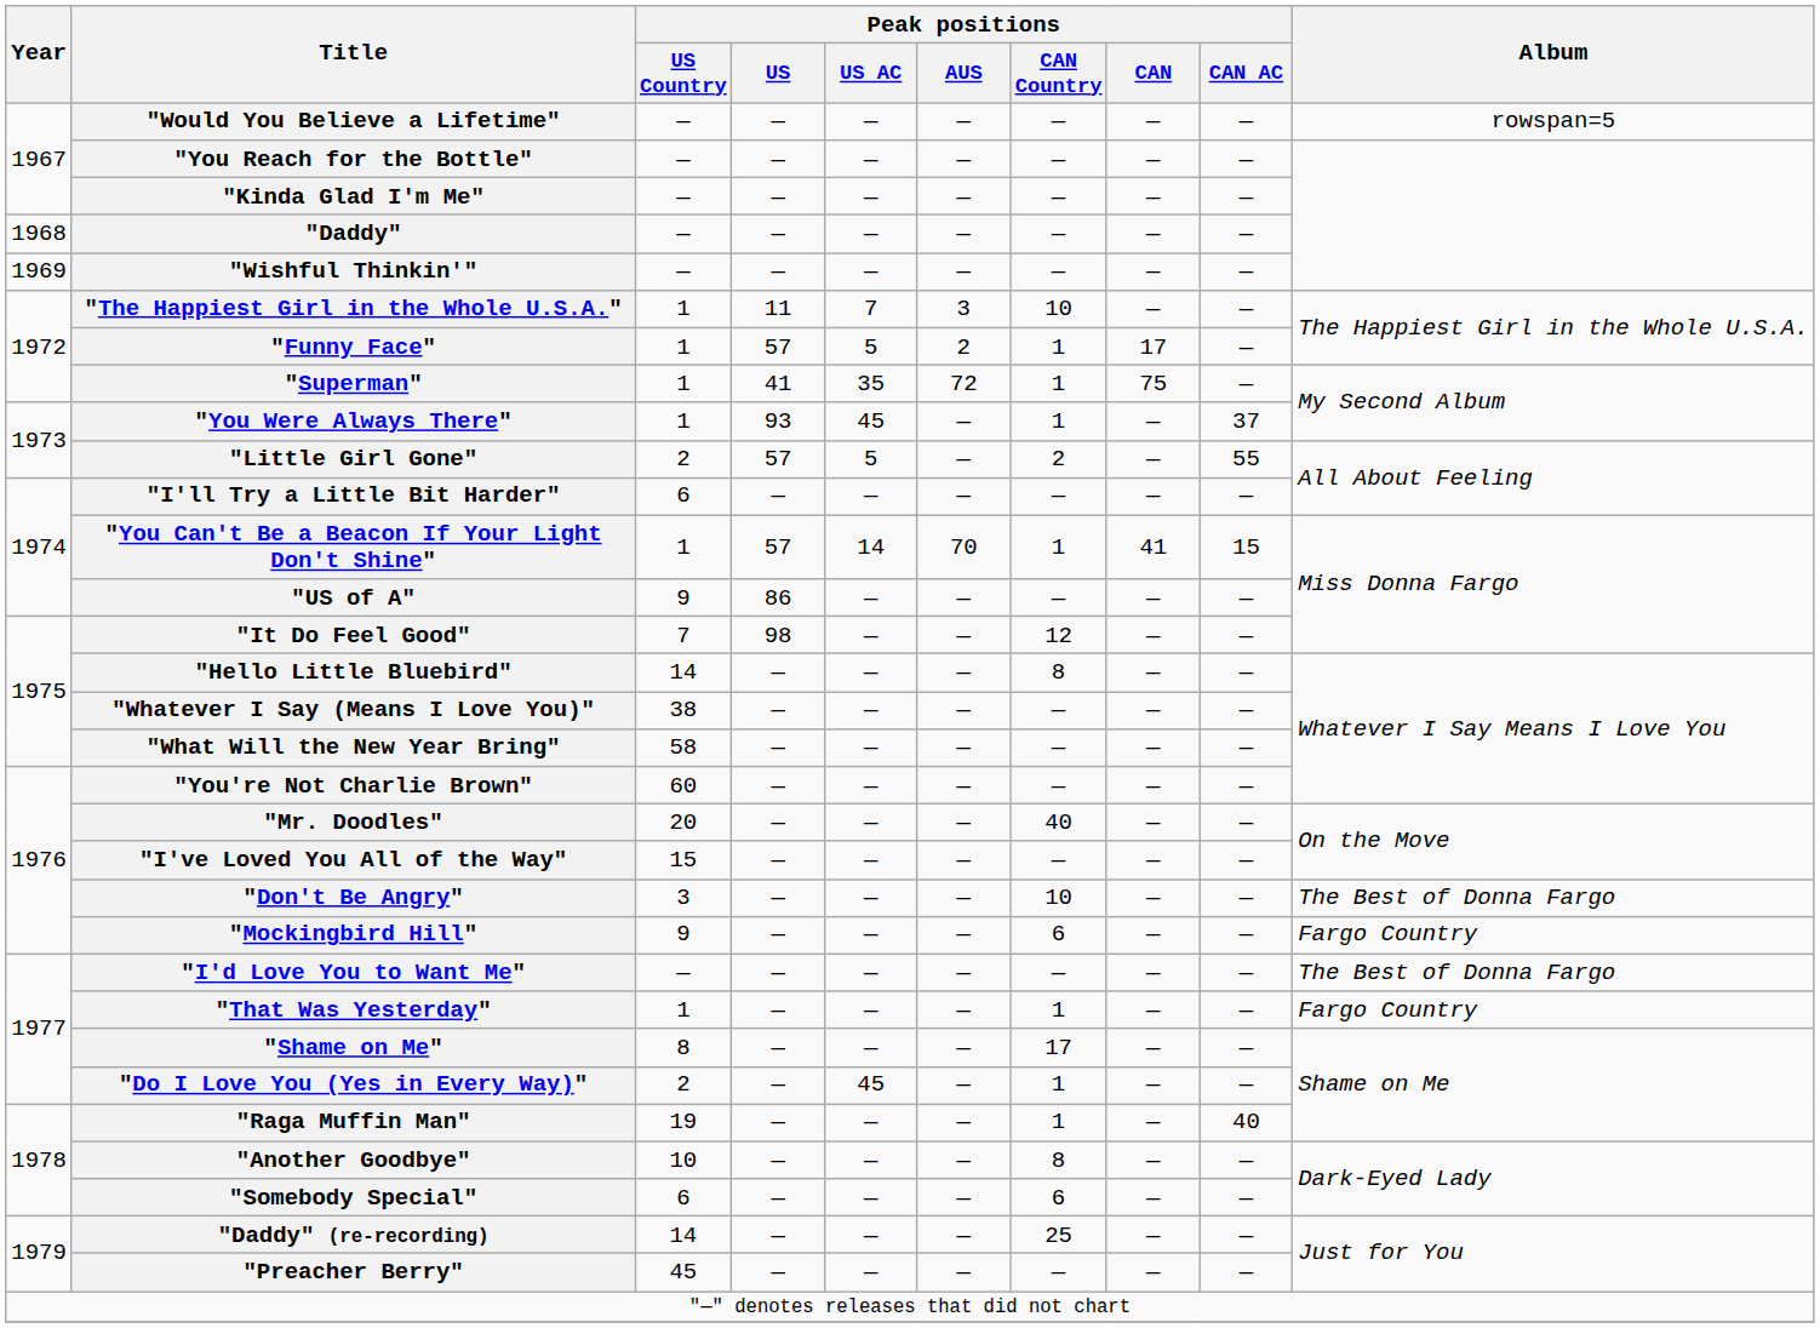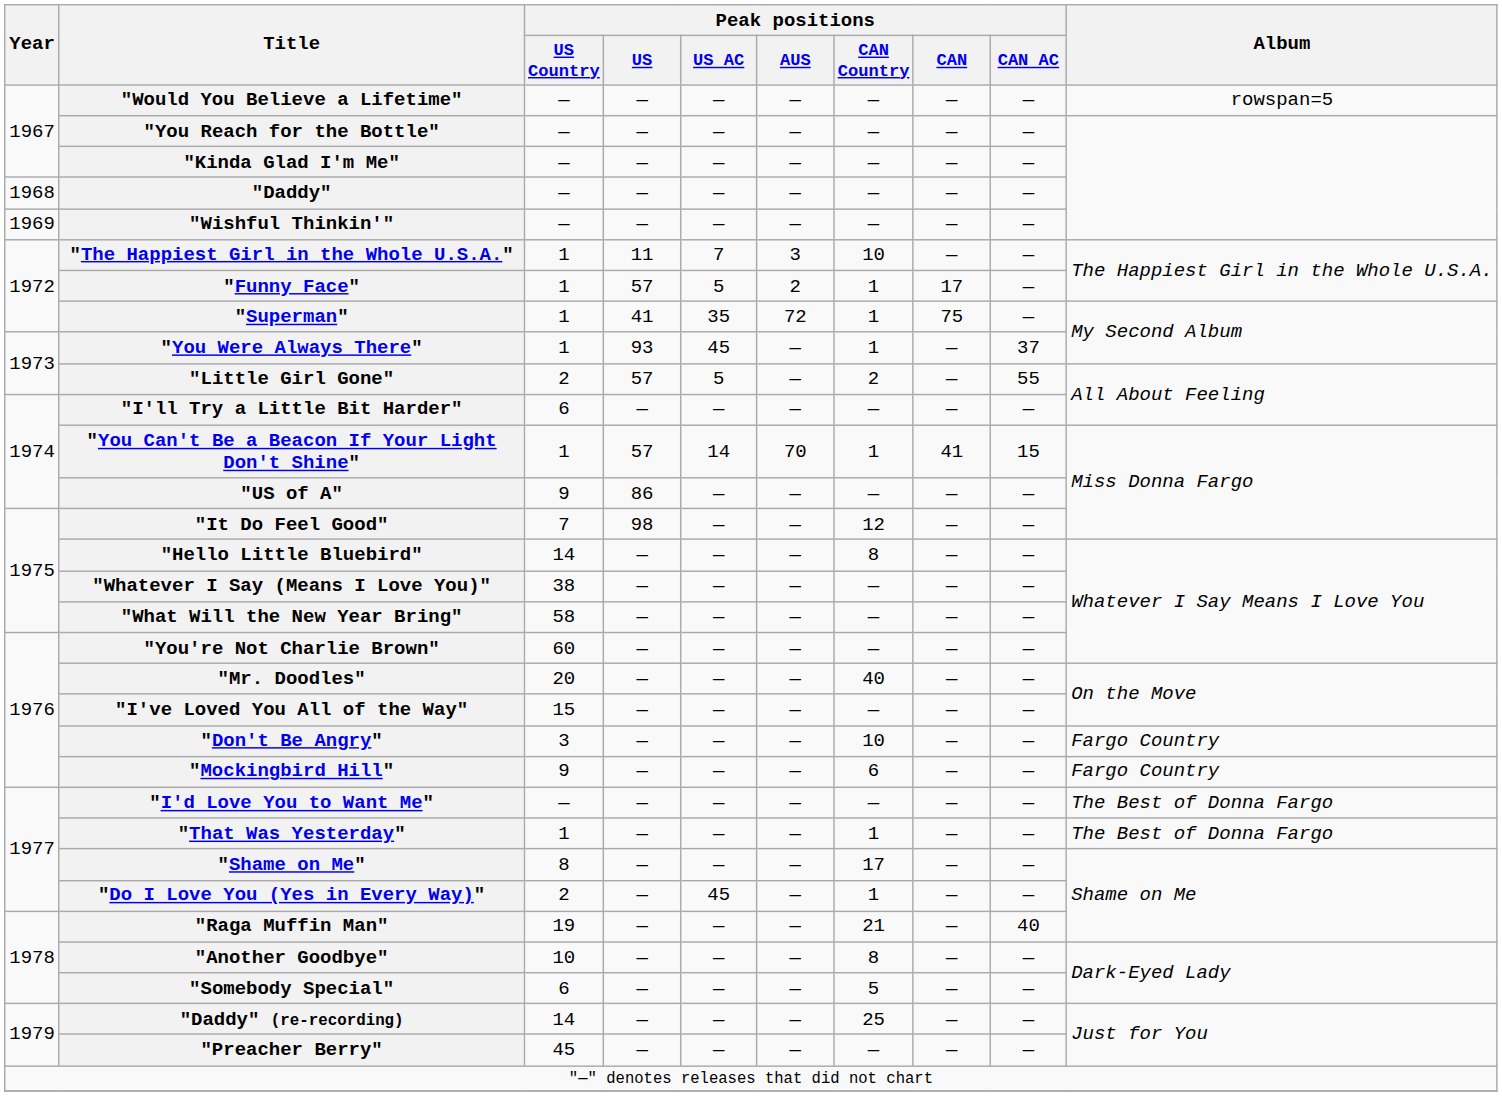"Don't Be Angry" | Album: The Best of Donna Fargo -> Fargo Country
"That Was Yesterday" | Album: Fargo Country -> The Best of Donna Fargo
"Raga Muffin Man" | Peak positions / CAN Country: 1 -> 21
"Somebody Special" | Peak positions / CAN Country: 6 -> 5
